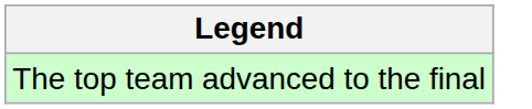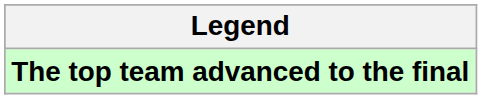row 2 | column 1: normal -> bold
